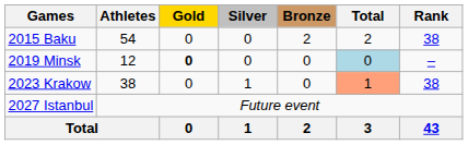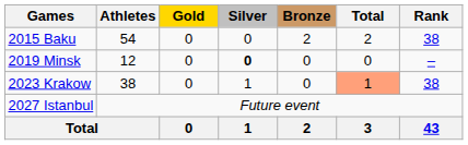2019 Minsk | Gold: bold -> normal
2019 Minsk | Silver: normal -> bold
2019 Minsk | Total: lightblue background -> no background
